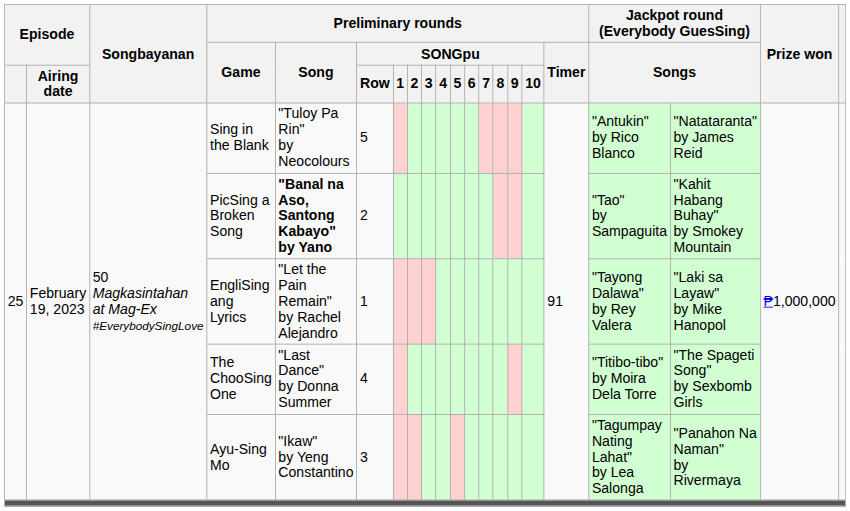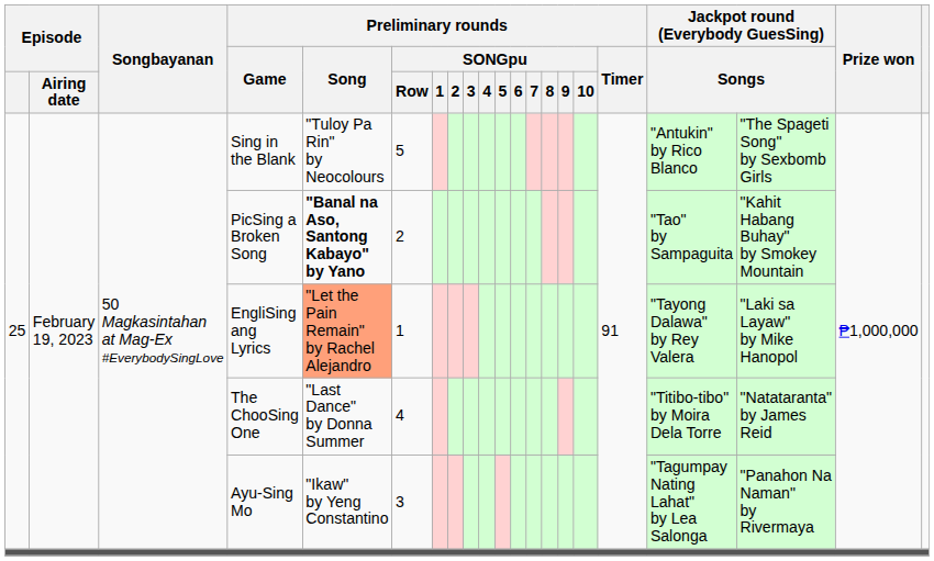Sing in the Blank | column 19: "Natataranta" by James Reid -> "The Spageti Song" by Sexbomb Girls
EngliSing ang Lyrics | Preliminary rounds / Song: no background -> lightsalmon background
The ChooSing One | column 19: "The Spageti Song" by Sexbomb Girls -> "Natataranta" by James Reid
